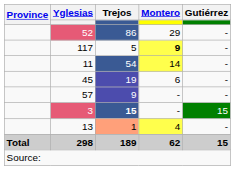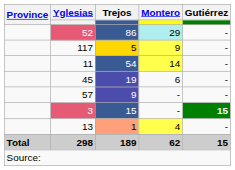52 | Montero: no background -> paleturquoise background
117 | Trejos: no background -> gold background
117 | Montero: bold -> normal
3 | Trejos: bold -> normal
3 | Gutiérrez: normal -> bold
